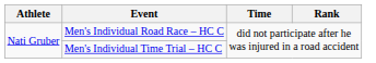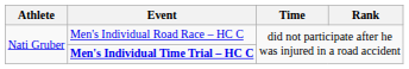Men's Individual Time Trial – HC C | Event: normal -> bold
